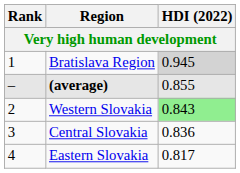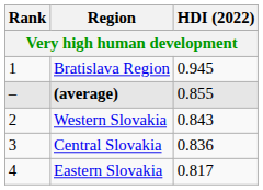Bratislava Region | HDI (2022): lightgrey background -> no background
Western Slovakia | HDI (2022): lightgreen background -> no background
